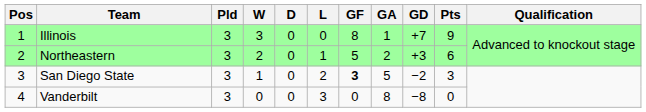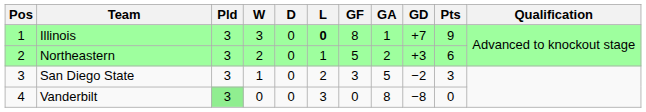Illinois | L: normal -> bold
San Diego State | GF: bold -> normal
Vanderbilt | Pld: no background -> lightgreen background
